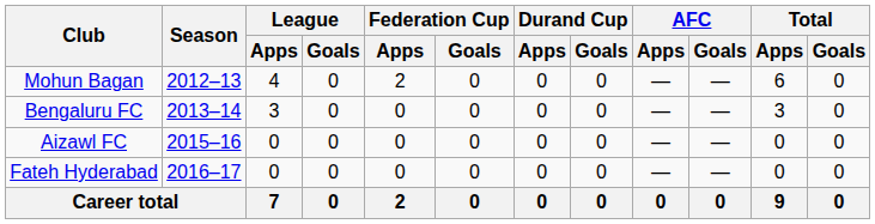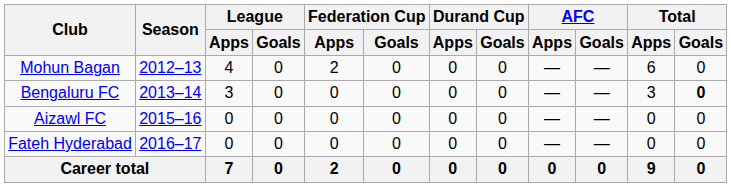Bengaluru FC | Total / Goals: normal -> bold
